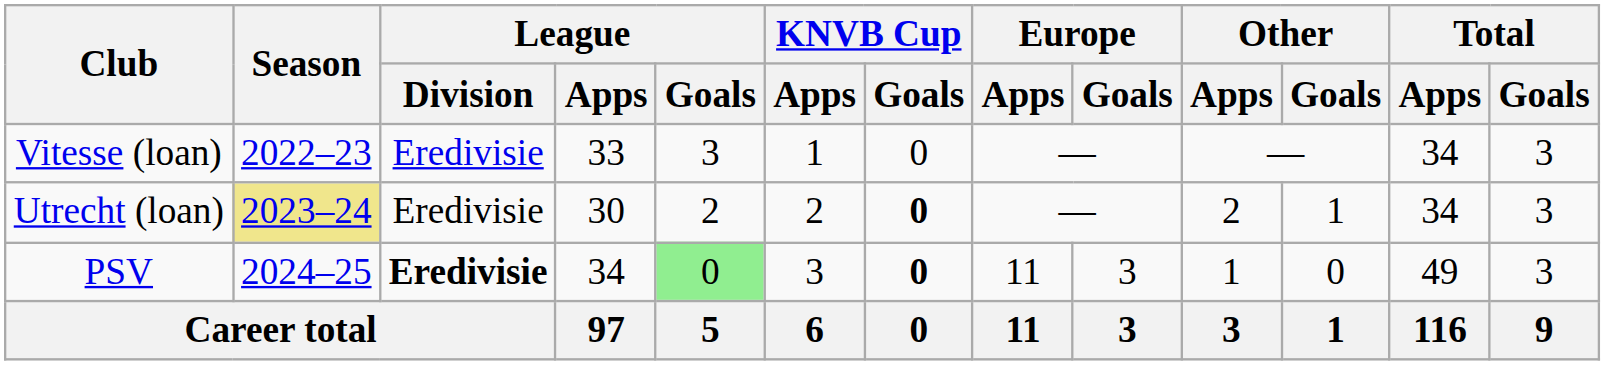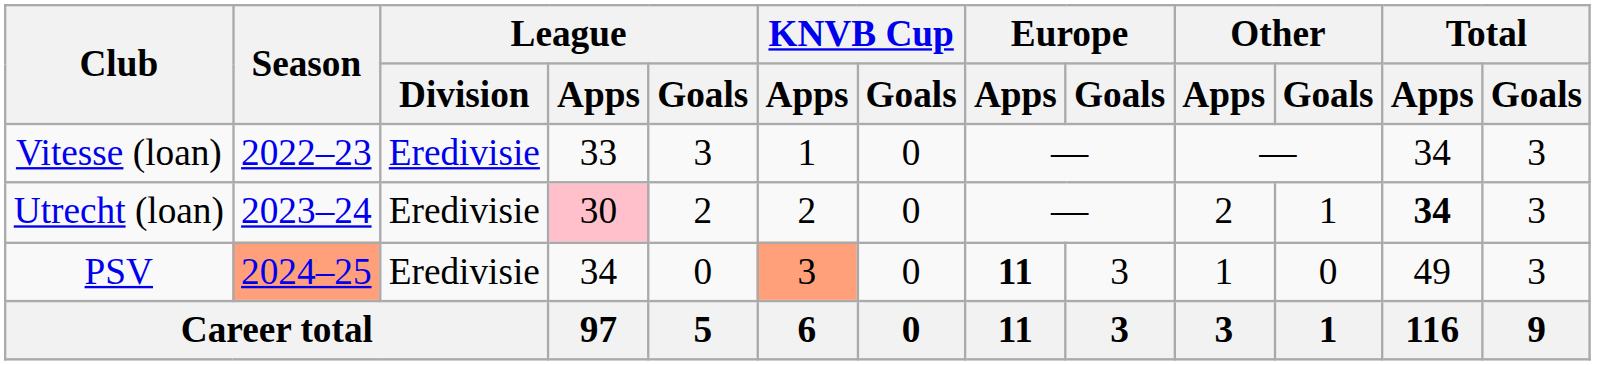Utrecht (loan) | Season: khaki background -> no background
Utrecht (loan) | League / Apps: no background -> pink background
Utrecht (loan) | KNVB Cup / Goals: bold -> normal
Utrecht (loan) | Total / Apps: normal -> bold
PSV | Season: no background -> lightsalmon background
PSV | League / Division: bold -> normal
PSV | League / Goals: lightgreen background -> no background
PSV | KNVB Cup / Apps: no background -> lightsalmon background
PSV | KNVB Cup / Goals: bold -> normal
PSV | Europe / Apps: normal -> bold
